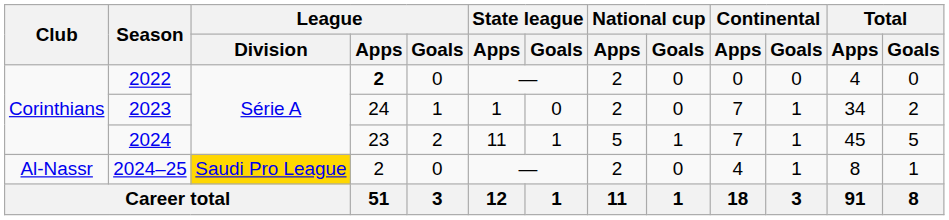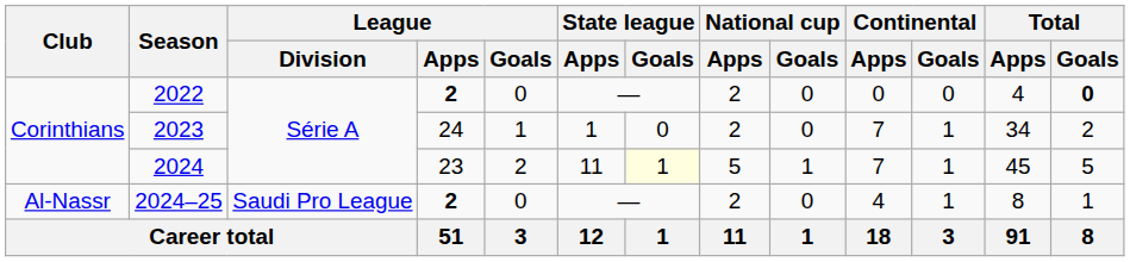2022 | Total / Goals: normal -> bold
2024 | State league / Goals: no background -> lightyellow background
2024–25 | League / Division: gold background -> no background
2024–25 | League / Apps: normal -> bold
